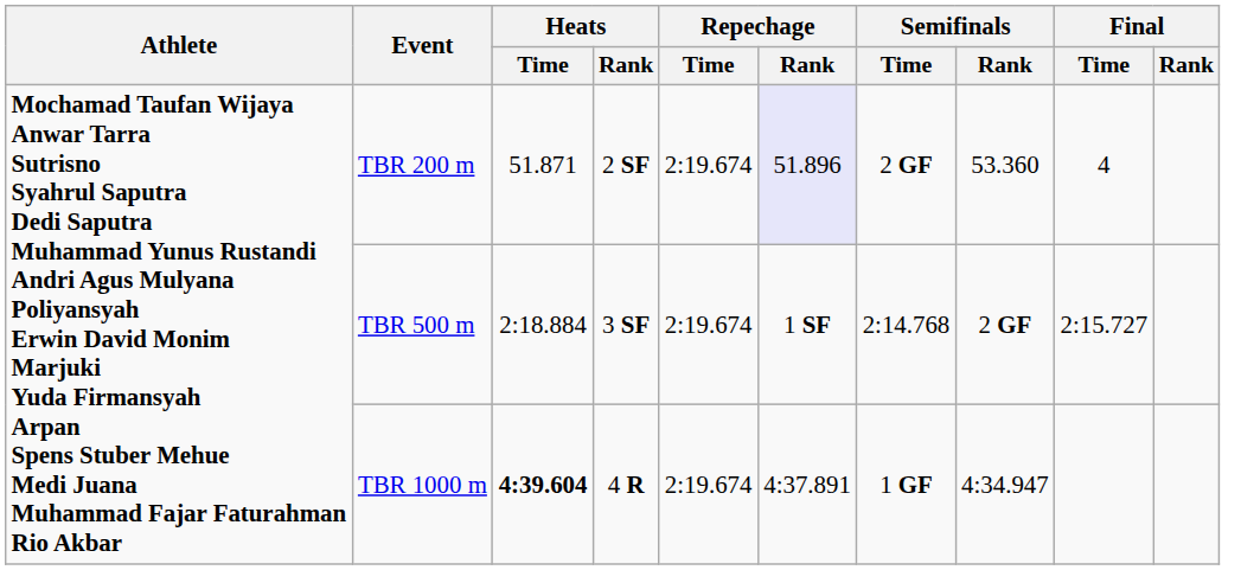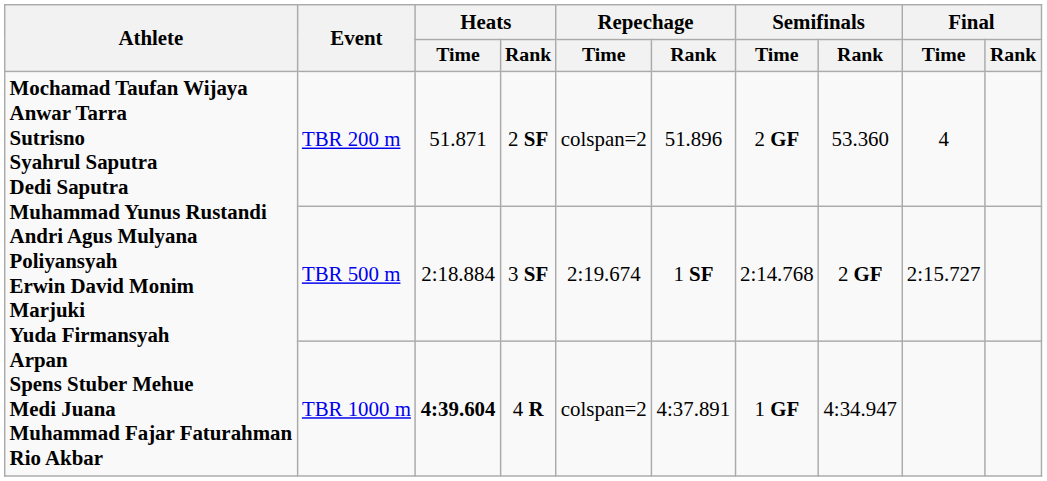TBR 200 m | Repechage / Time: 2:19.674 -> colspan=2
TBR 200 m | Repechage / Rank: lavender background -> no background
TBR 1000 m | Repechage / Time: 2:19.674 -> colspan=2
